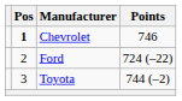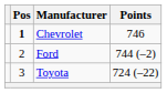Ford | Points: 724 (–22) -> 744 (–2)
Toyota | Points: 744 (–2) -> 724 (–22)
